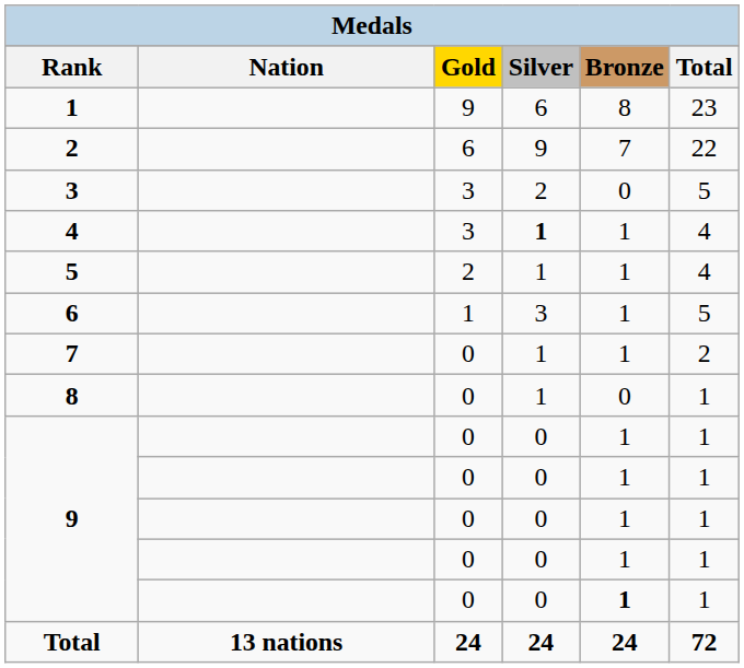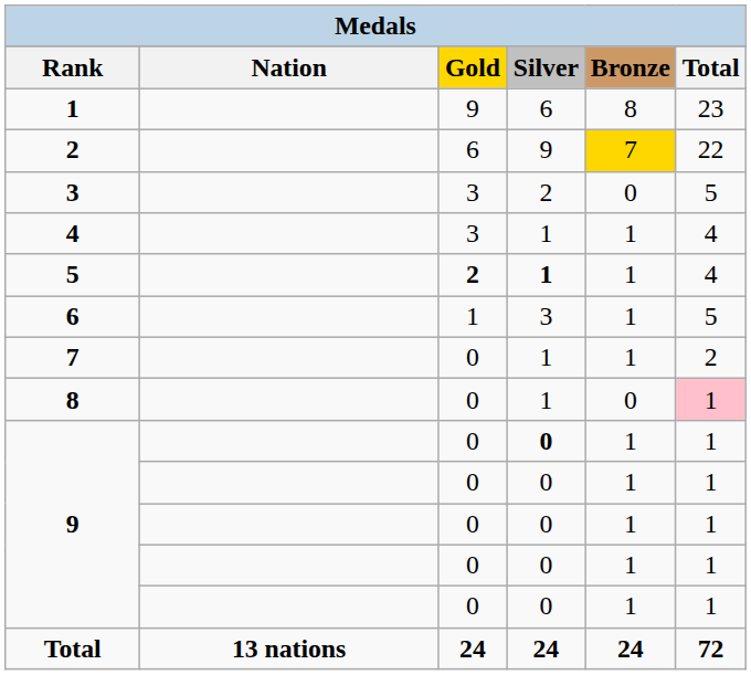row 4 | column 5: no background -> gold background
row 6 | column 4: bold -> normal
row 7 | column 3: normal -> bold
row 7 | column 4: normal -> bold
row 10 | column 6: no background -> pink background
row 11 | column 4: normal -> bold
row 15 | column 5: bold -> normal
